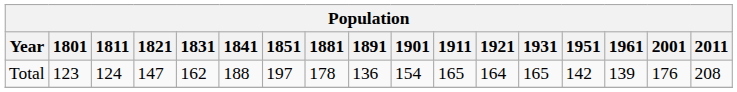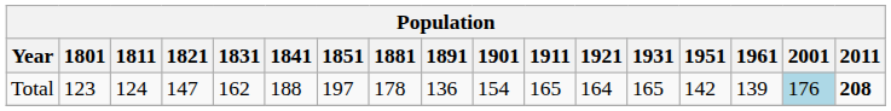row 3 | 2001: no background -> lightblue background
row 3 | 2011: normal -> bold
